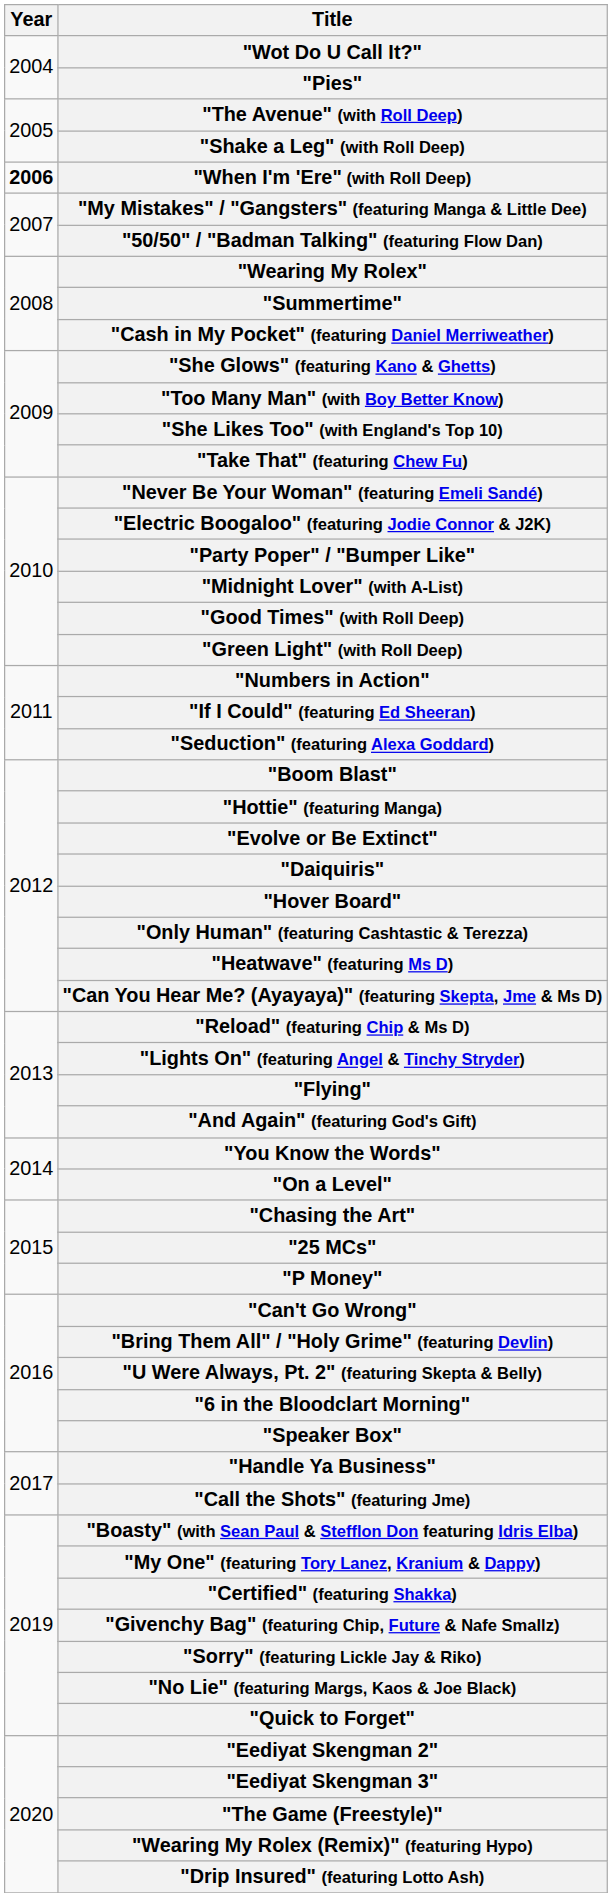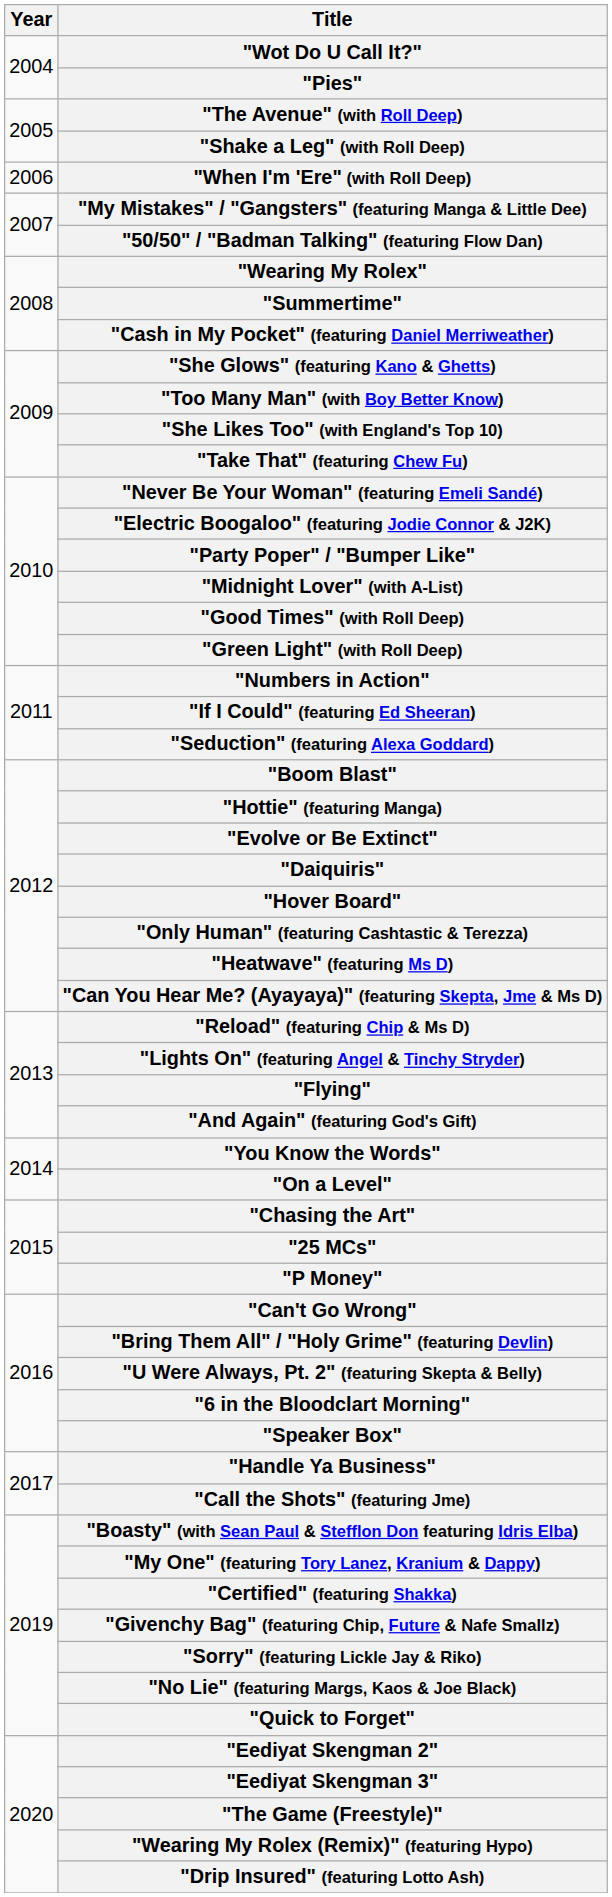"When I'm 'Ere" (with Roll Deep) | Year: bold -> normal
